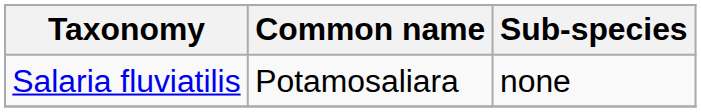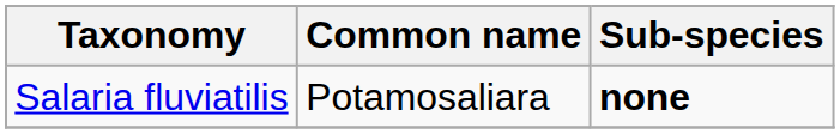Salaria fluviatilis | Sub-species: normal -> bold
